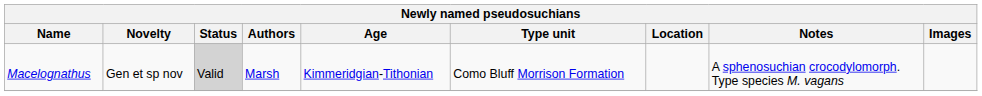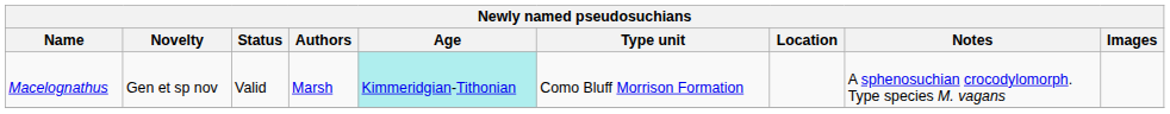Macelognathus | Status: lightgrey background -> no background
Macelognathus | Age: no background -> paleturquoise background
